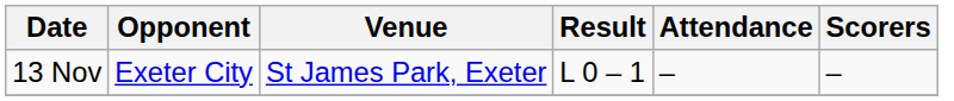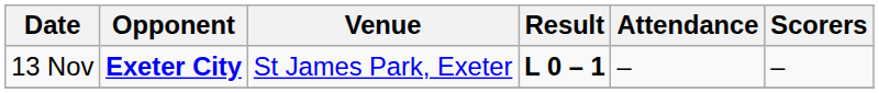13 Nov | Opponent: normal -> bold
13 Nov | Result: normal -> bold
